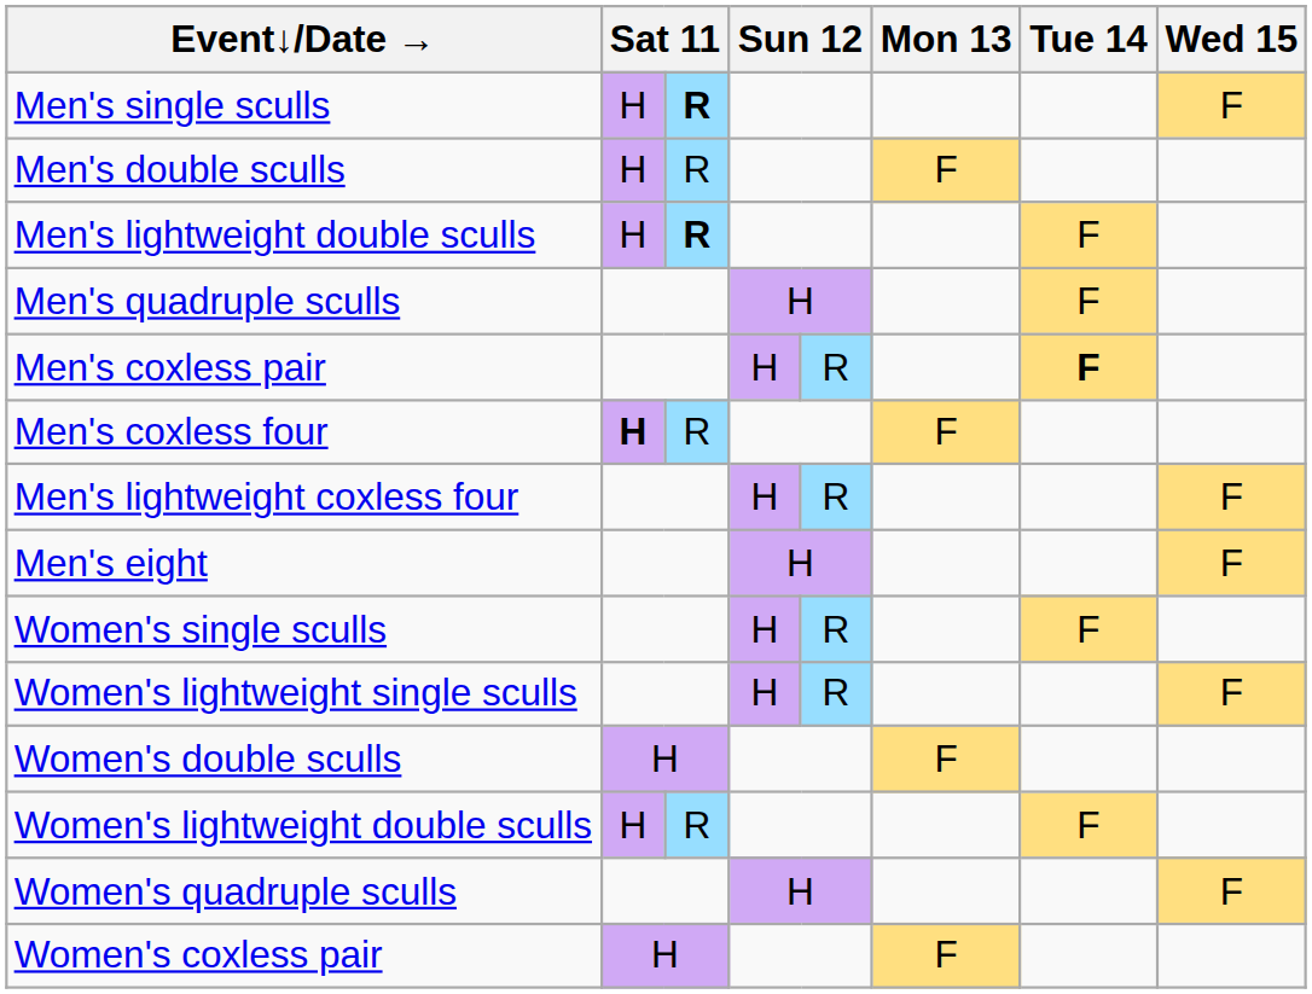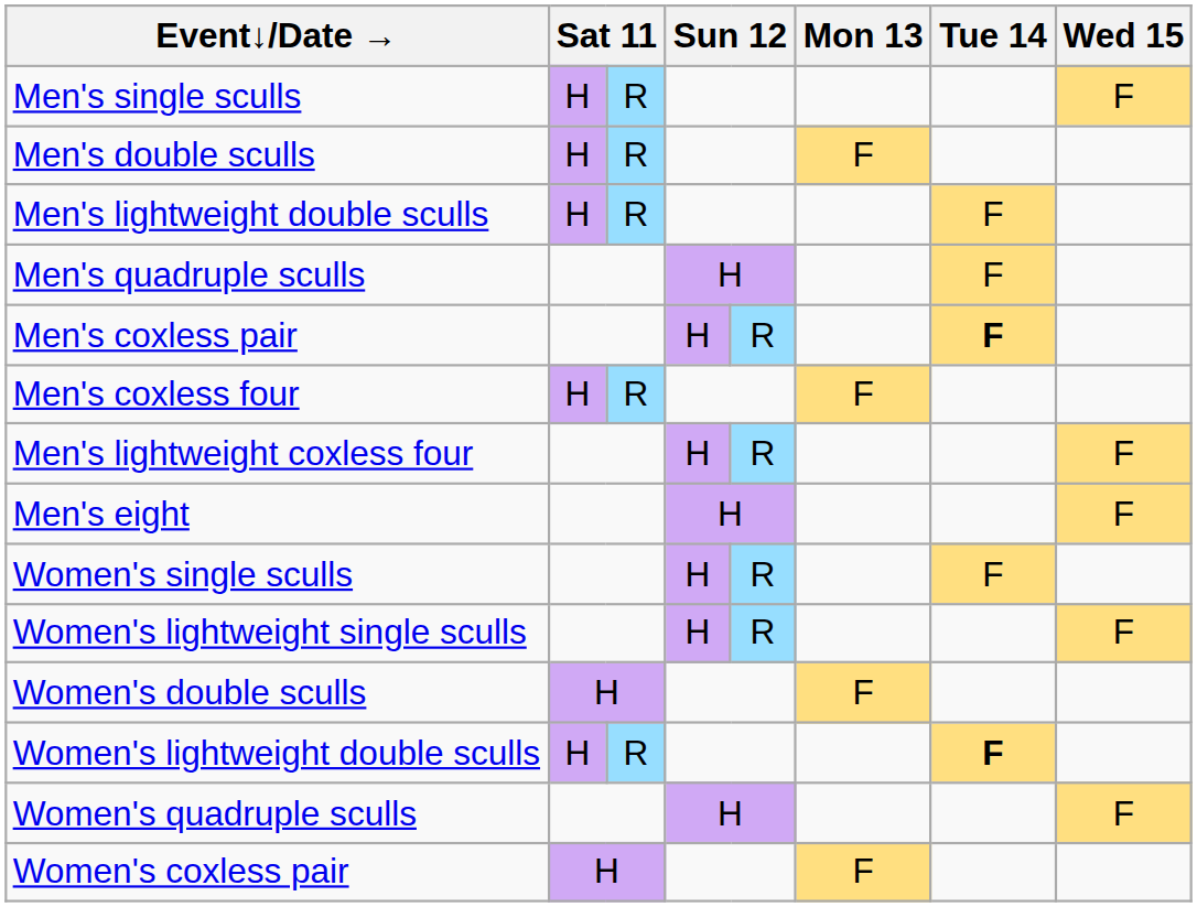Men's single sculls | column 3: bold -> normal
Men's lightweight double sculls | column 3: bold -> normal
Men's coxless four | column 2: bold -> normal
Women's lightweight double sculls | Tue 14: normal -> bold
